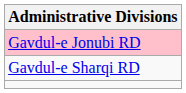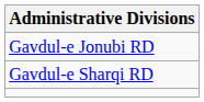row 2 | column 1: pink background -> no background
